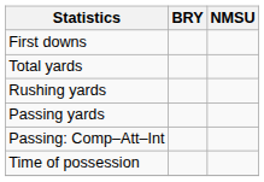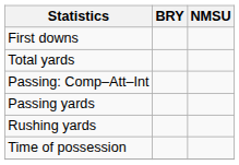rows swapped: Rushing yards <-> Passing: Comp–Att–Int
